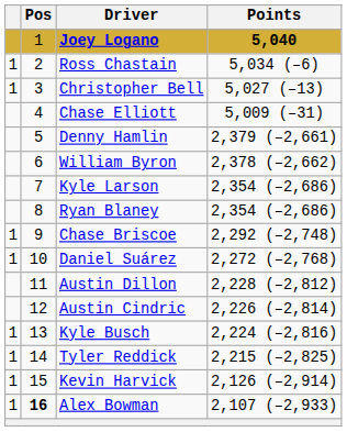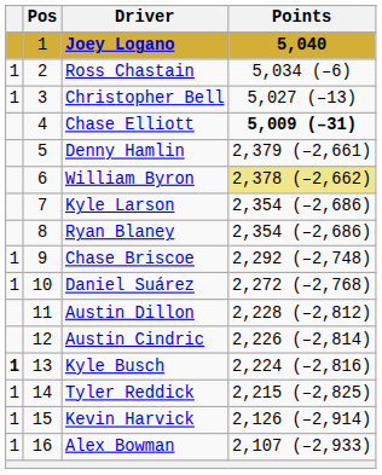Chase Elliott | Points: normal -> bold
William Byron | Points: no background -> khaki background
Kyle Busch | column 1: normal -> bold
Alex Bowman | Pos: bold -> normal
